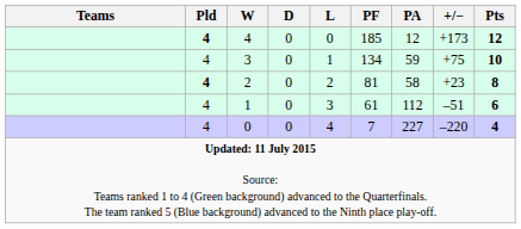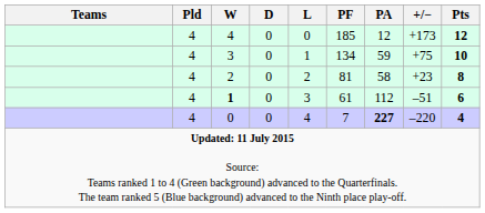row 2 | Pld: bold -> normal
row 4 | Pld: bold -> normal
row 5 | W: normal -> bold
row 6 | PA: normal -> bold
